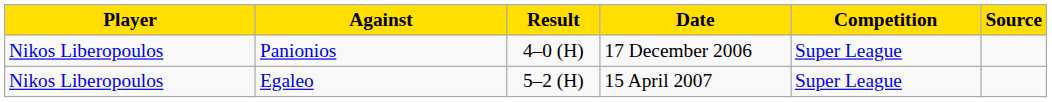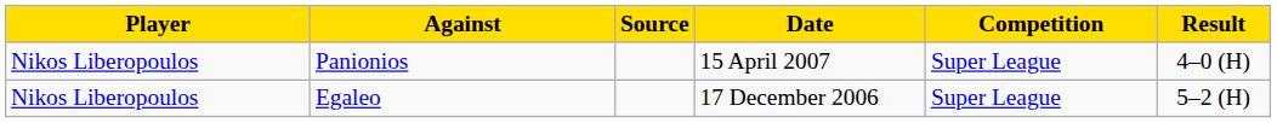columns swapped: Result <-> Source
Panionios | Date: 17 December 2006 -> 15 April 2007
Egaleo | Date: 15 April 2007 -> 17 December 2006
